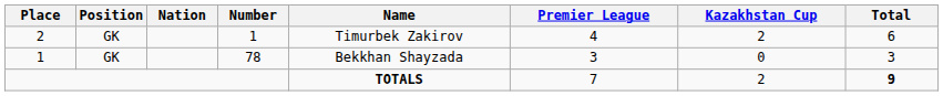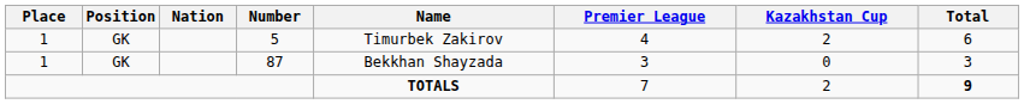row 2 | Place: 2 -> 1
row 2 | Number: 1 -> 5
row 3 | Number: 78 -> 87
